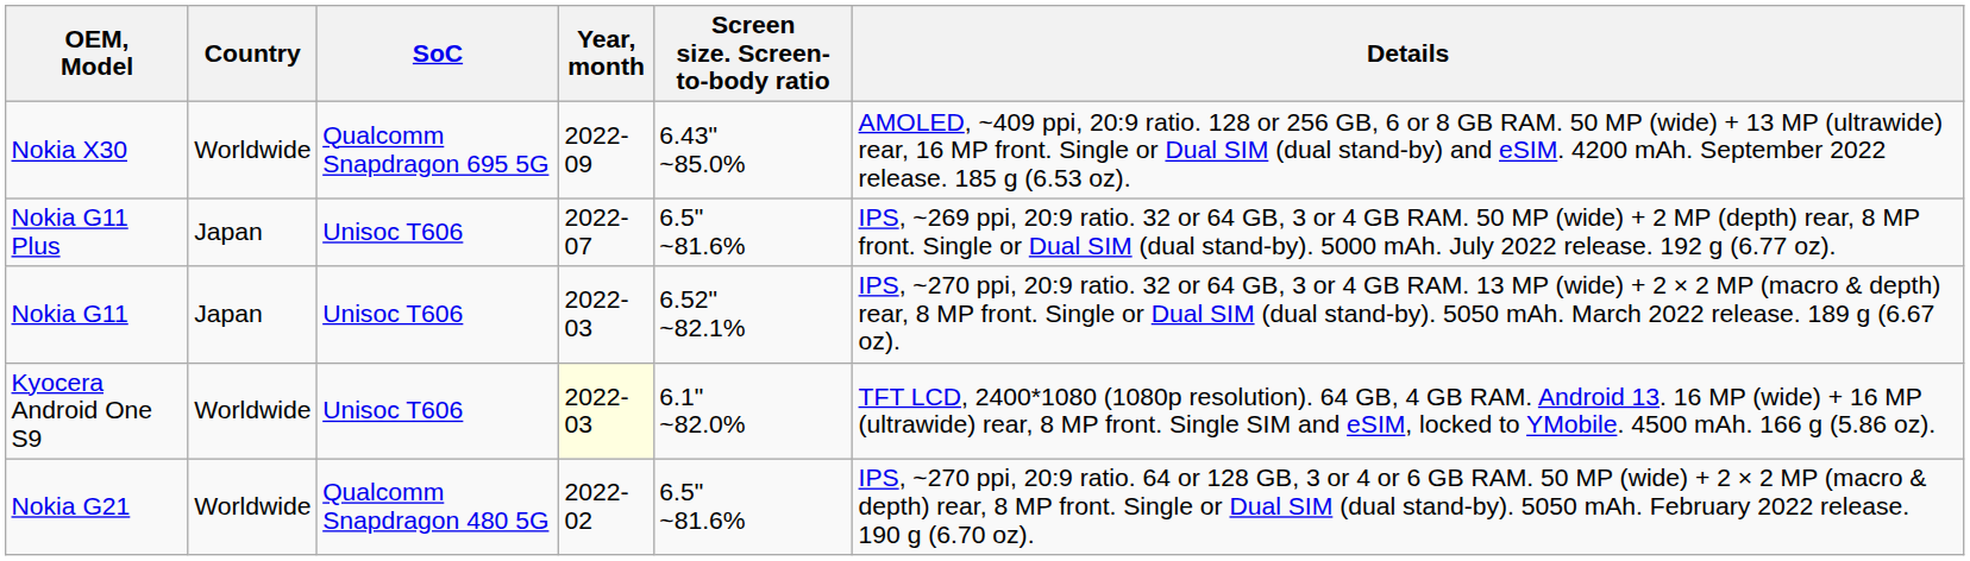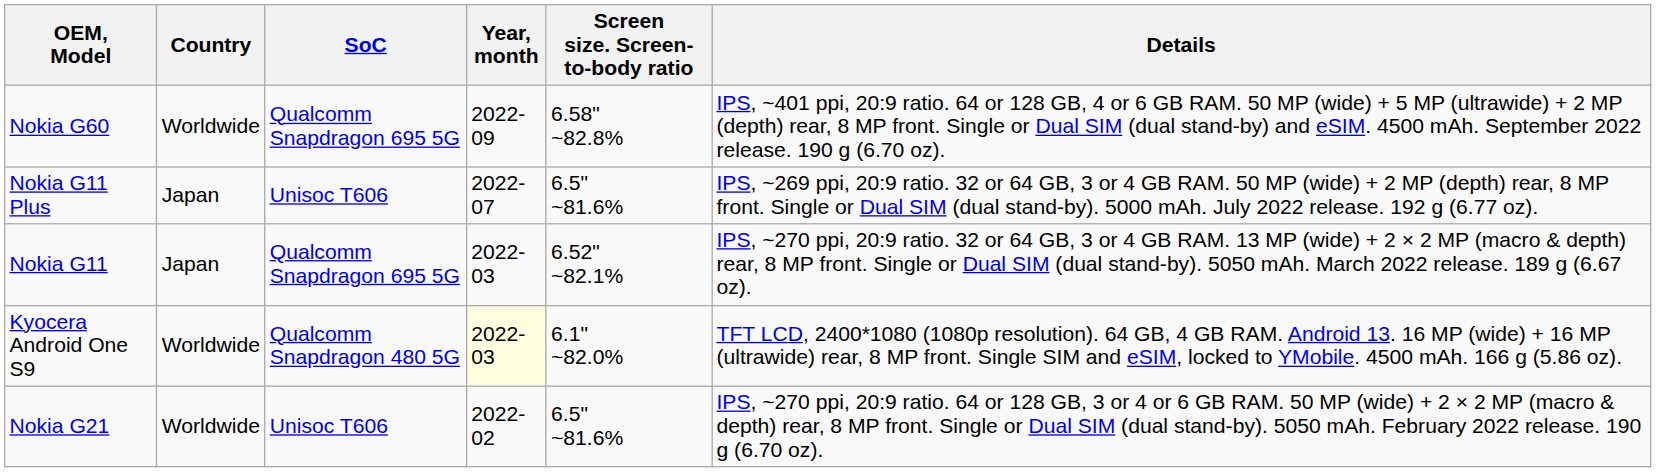- row: Nokia X30 | Worldwide | Qualcomm Snapdragon 695 5G | 2022-09 | 6.43" ~85.0% | AMOLED, ~409 ppi, 20:9 ratio. 128 or 256 GB, 6 or 8 GB RAM. 50 MP (wide) + 13 MP (ultrawide) rear, 16 MP front. Single or Dual SIM (dual stand-by) and eSIM. 4200 mAh. September 2022 release. 185 g (6.53 oz).
+ row: Nokia G60 | Worldwide | Qualcomm Snapdragon 695 5G | 2022-09 | 6.58" ~82.8% | IPS, ~401 ppi, 20:9 ratio. 64 or 128 GB, 4 or 6 GB RAM. 50 MP (wide) + 5 MP (ultrawide) + 2 MP (depth) rear, 8 MP front. Single or Dual SIM (dual stand-by) and eSIM. 4500 mAh. September 2022 release. 190 g (6.70 oz).
Nokia G11 | SoC: Unisoc T606 -> Qualcomm Snapdragon 695 5G
Kyocera Android One S9 | SoC: Unisoc T606 -> Qualcomm Snapdragon 480 5G
Nokia G21 | SoC: Qualcomm Snapdragon 480 5G -> Unisoc T606
